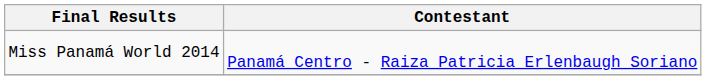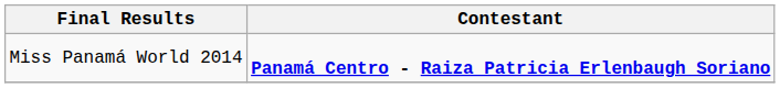Miss Panamá World 2014 | Contestant: normal -> bold
